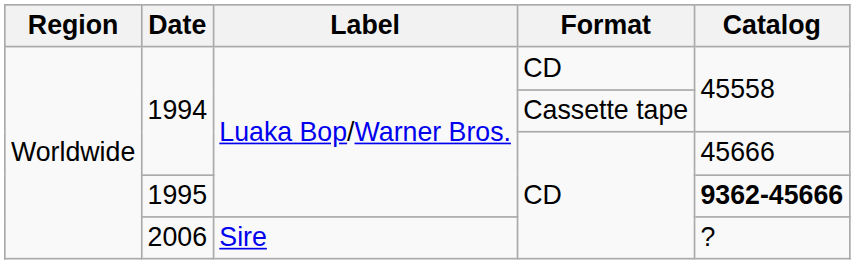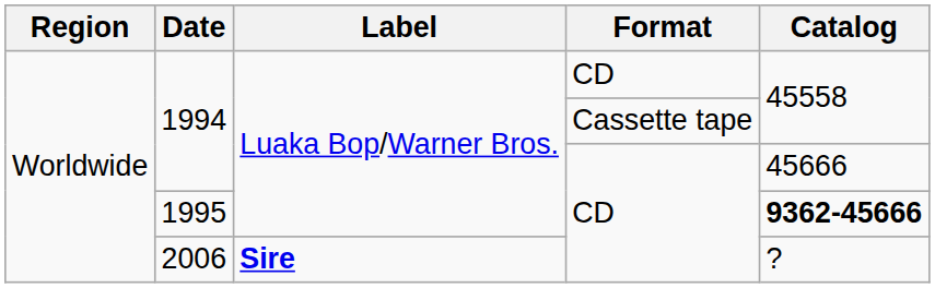2006 | Label: normal -> bold
